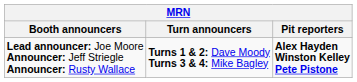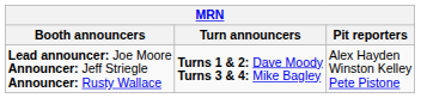row 3 | Pit reporters: bold -> normal
